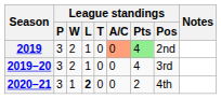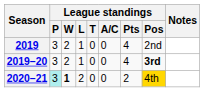2019 | League standings / A/C: lightsalmon background -> no background
2019 | League standings / Pts: lightgreen background -> no background
2019–20 | League standings / Pos: normal -> bold
2020–21 | League standings / P: no background -> paleturquoise background
2020–21 | League standings / W: normal -> bold
2020–21 | League standings / L: bold -> normal
2020–21 | League standings / Pos: no background -> gold background
